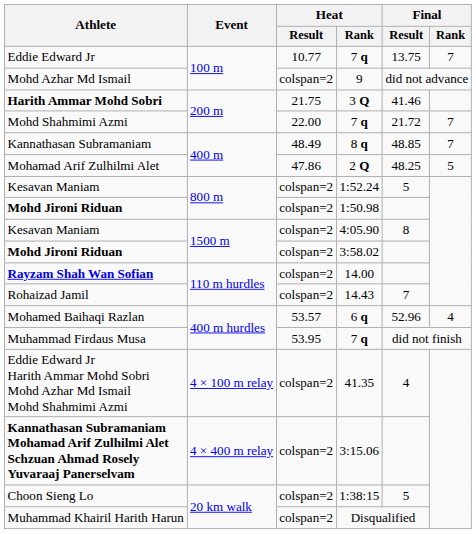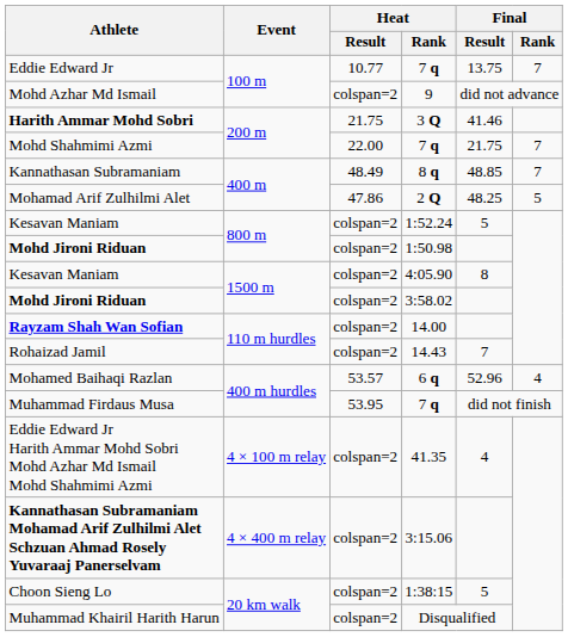Mohd Shahmimi Azmi | Final / Result: 21.72 -> 21.75
